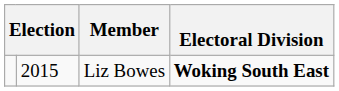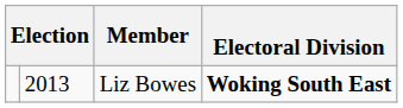Liz Bowes | column 2: 2015 -> 2013
